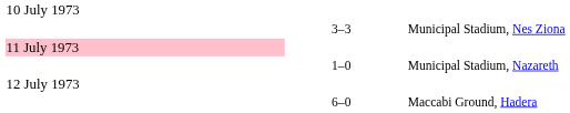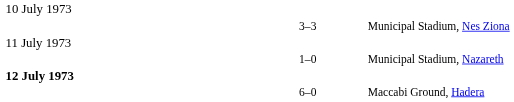11 July 1973 | column 1: pink background -> no background
12 July 1973 | column 1: normal -> bold
